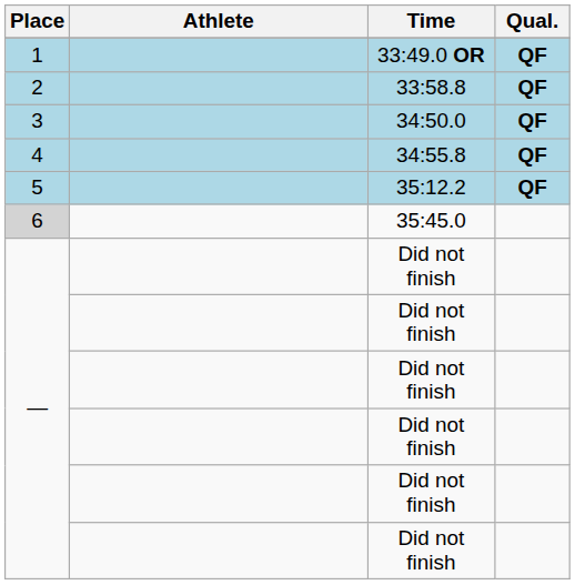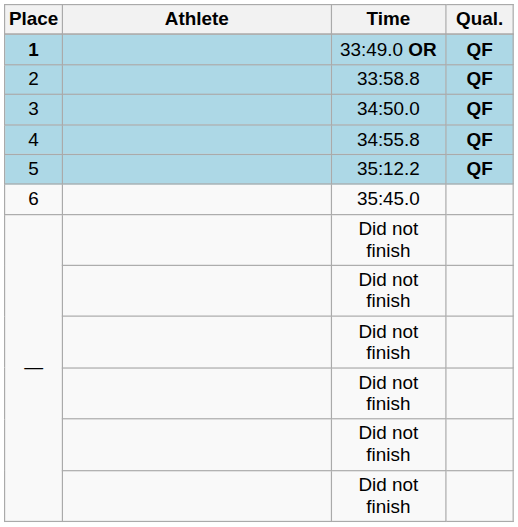1 | Place: normal -> bold
6 | Place: lightgrey background -> no background
